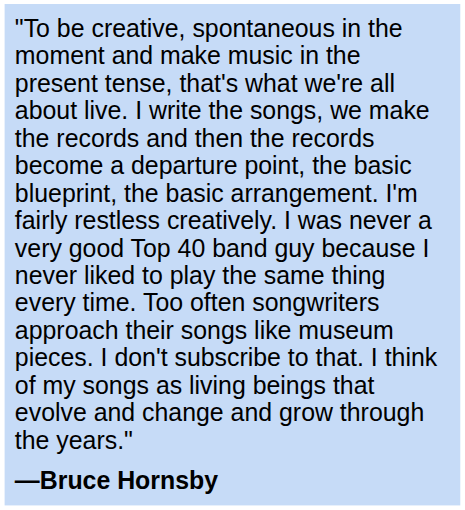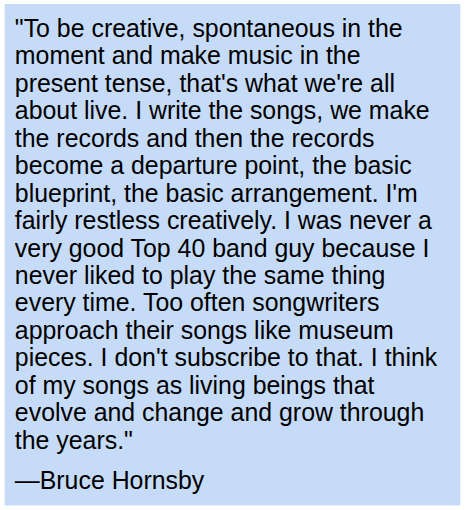row 2 | column 1: bold -> normal
